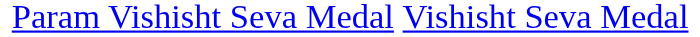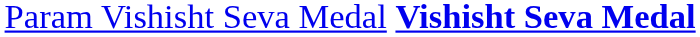Param Vishisht Seva Medal | column 2: normal -> bold
